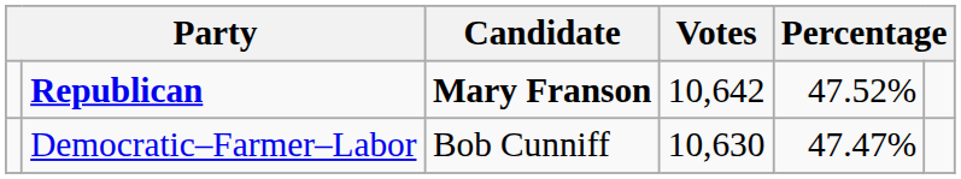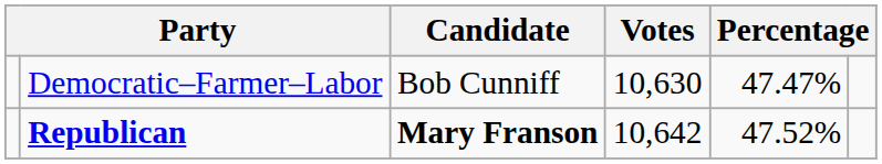rows swapped: Republican <-> Democratic–Farmer–Labor
